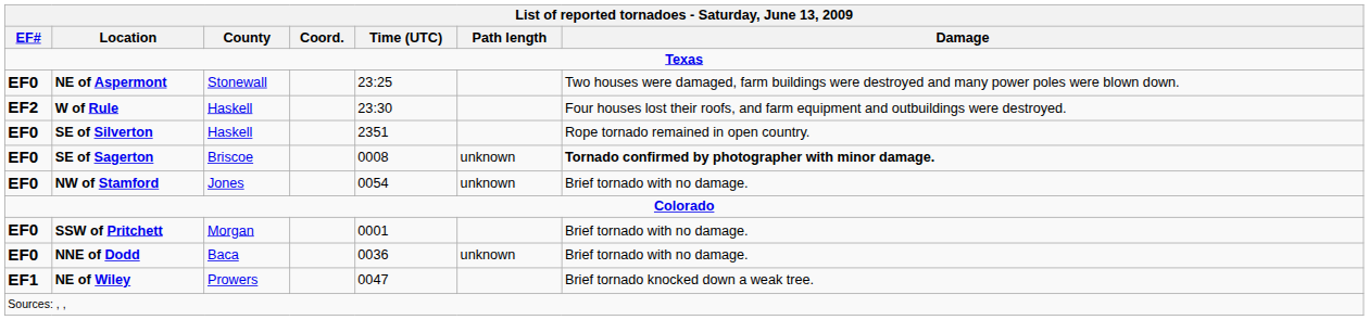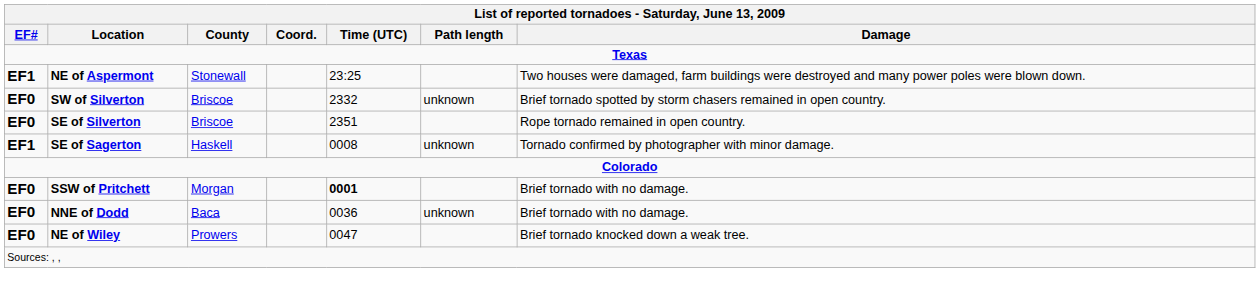NE of Aspermont | EF#: EF0 -> EF1
- row: EF2 | W of Rule | Haskell | 23:30 | Four houses lost their roofs, and farm equipment and outbuildings were destroyed.
+ row: EF0 | SW of Silverton | Briscoe | 2332 | unknown | Brief tornado spotted by storm chasers remained in open country.
SE of Silverton | County: Haskell -> Briscoe
SE of Sagerton | EF#: EF0 -> EF1
SE of Sagerton | County: Briscoe -> Haskell
SE of Sagerton | Damage: bold -> normal
- row: EF0 | NW of Stamford | Jones | 0054 | unknown | Brief tornado with no damage.
SSW of Pritchett | Time (UTC): normal -> bold
NE of Wiley | EF#: EF1 -> EF0
